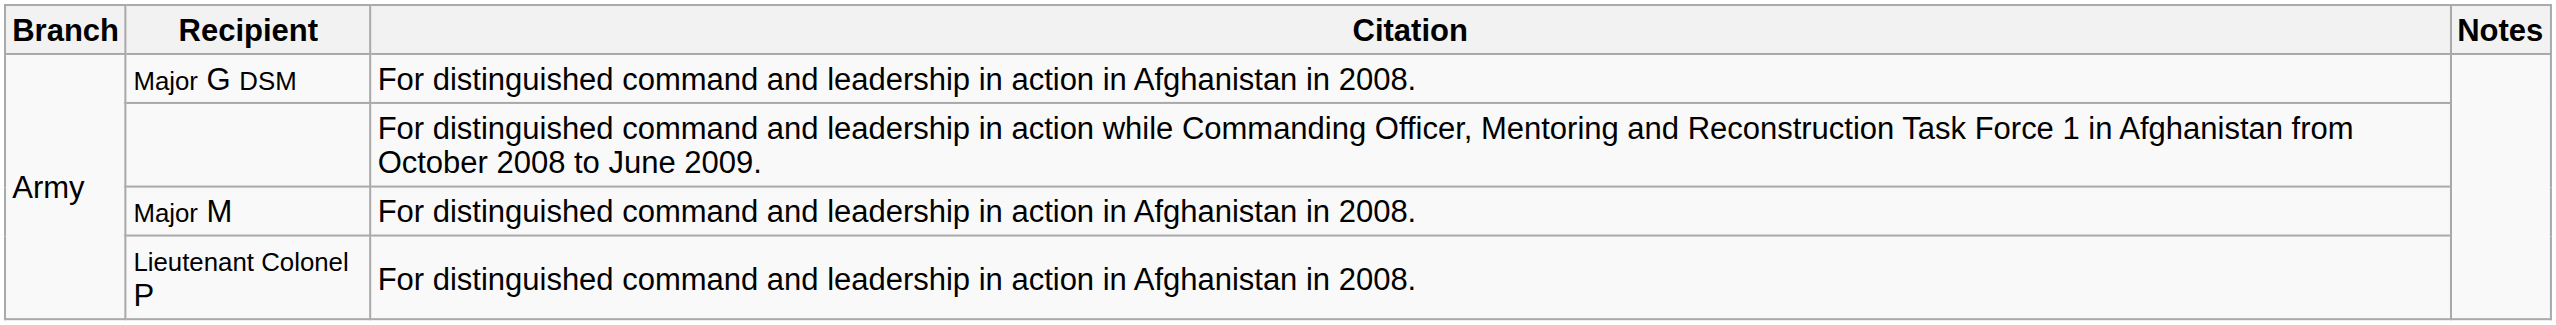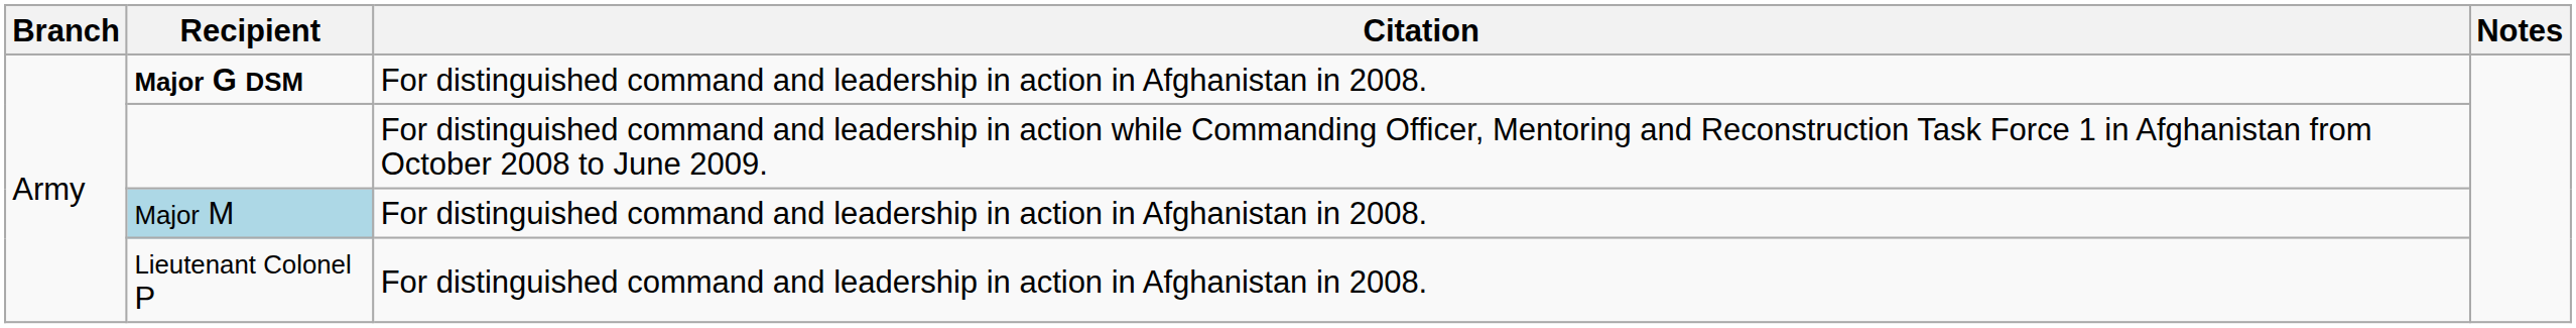Major G DSM | Recipient: normal -> bold
Major M | Recipient: no background -> lightblue background
